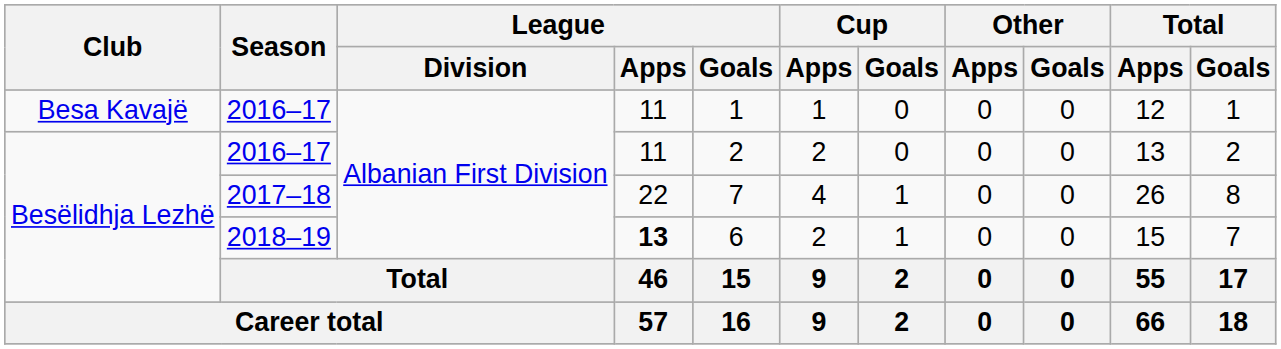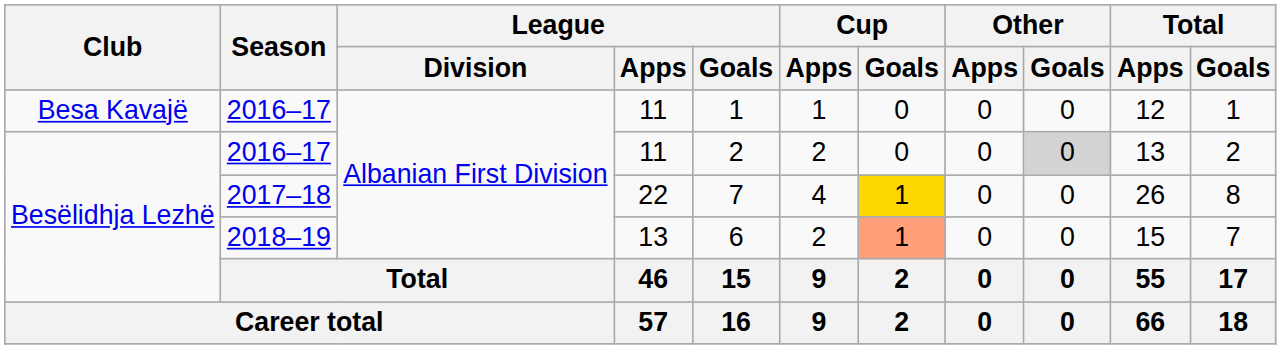Besëlidhja Lezhë / 2016–17 | Other / Goals: no background -> lightgrey background
2017–18 | Cup / Goals: no background -> gold background
2018–19 | League / Apps: bold -> normal
2018–19 | Cup / Goals: no background -> lightsalmon background
